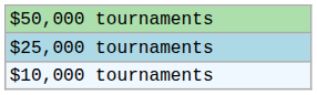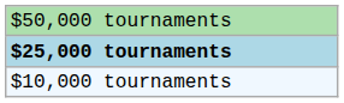row 2 | column 1: normal -> bold
